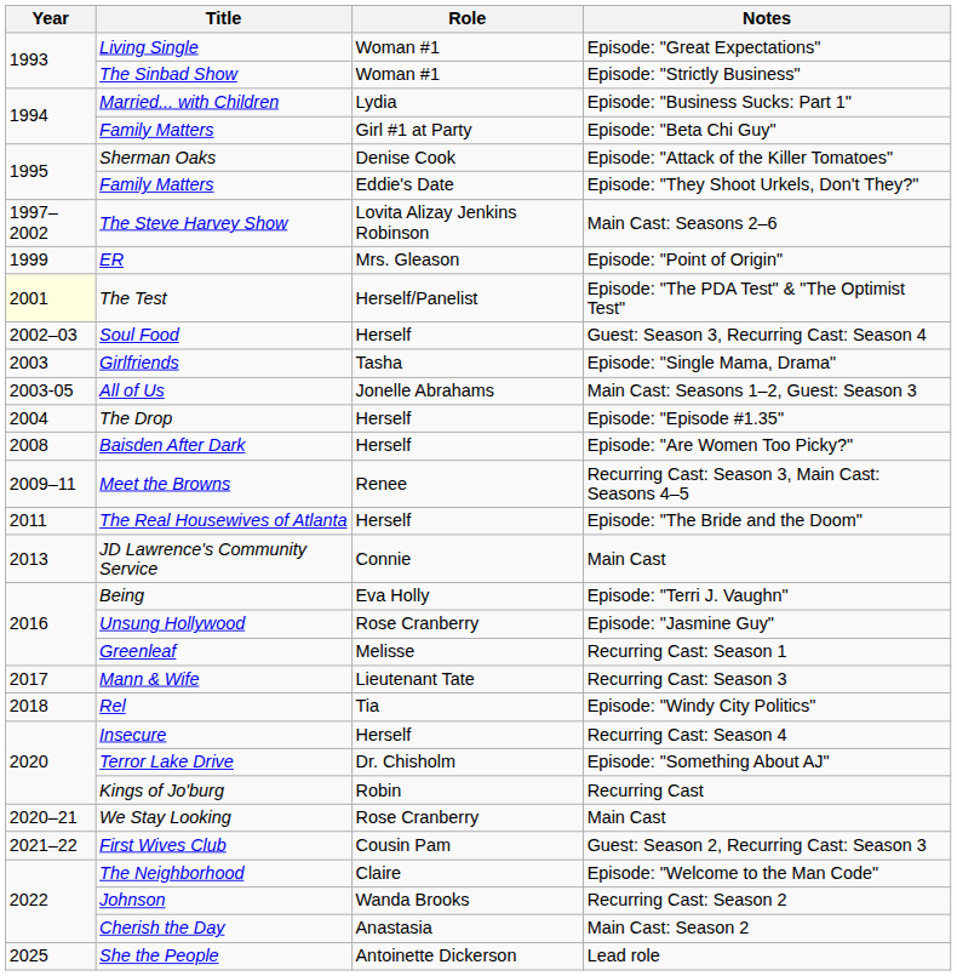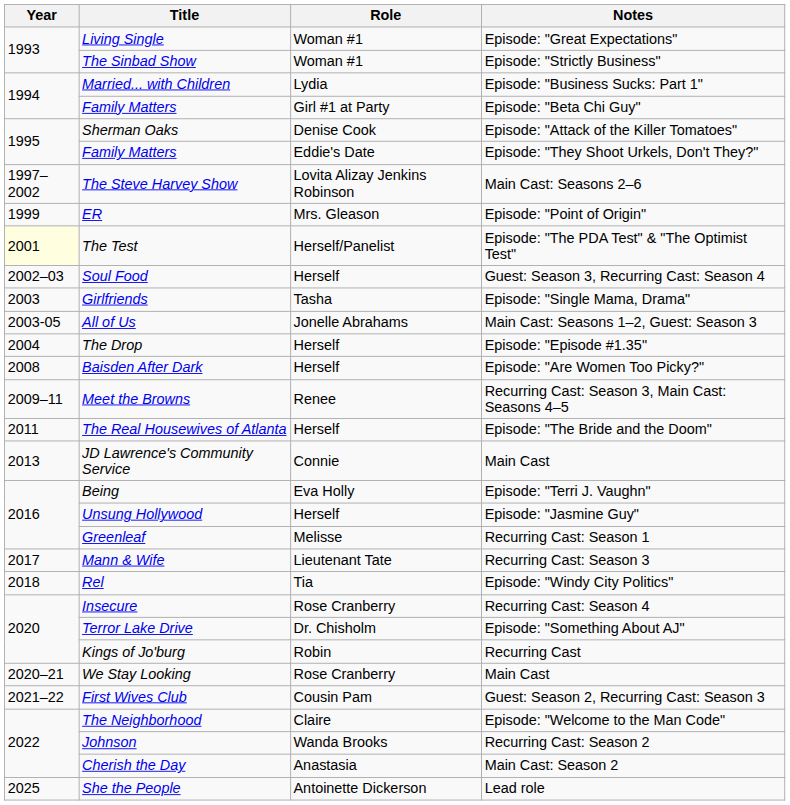Unsung Hollywood | Role: Rose Cranberry -> Herself
Insecure | Role: Herself -> Rose Cranberry
